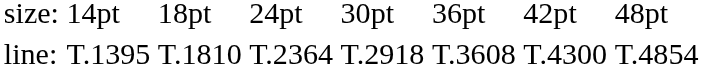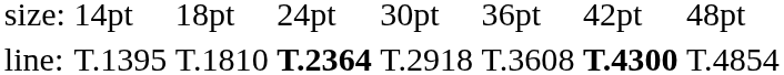line: | column 4: normal -> bold
line: | column 7: normal -> bold
